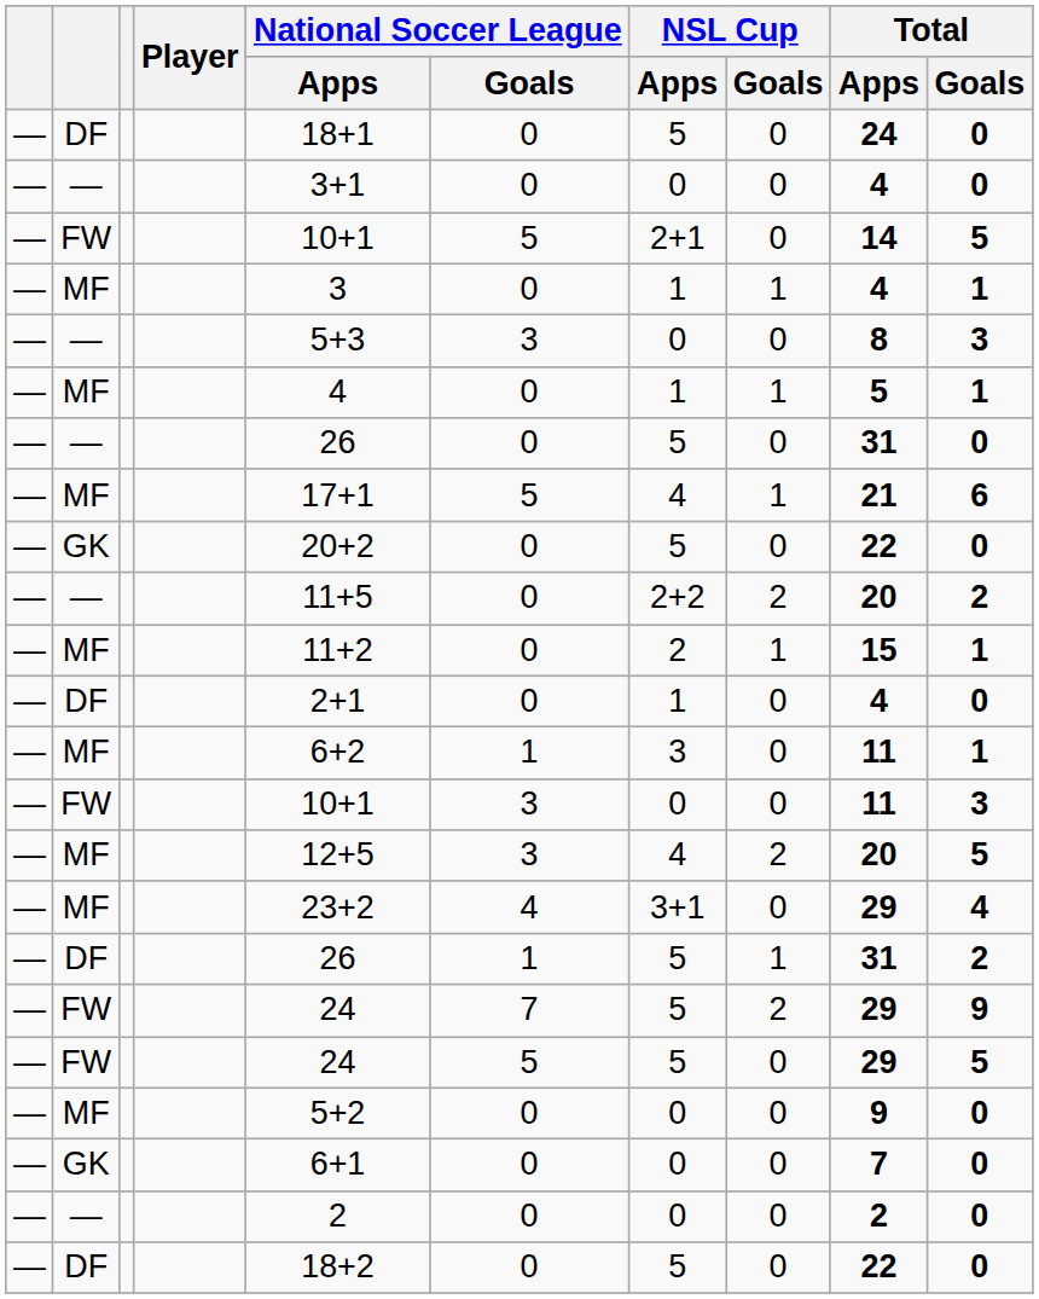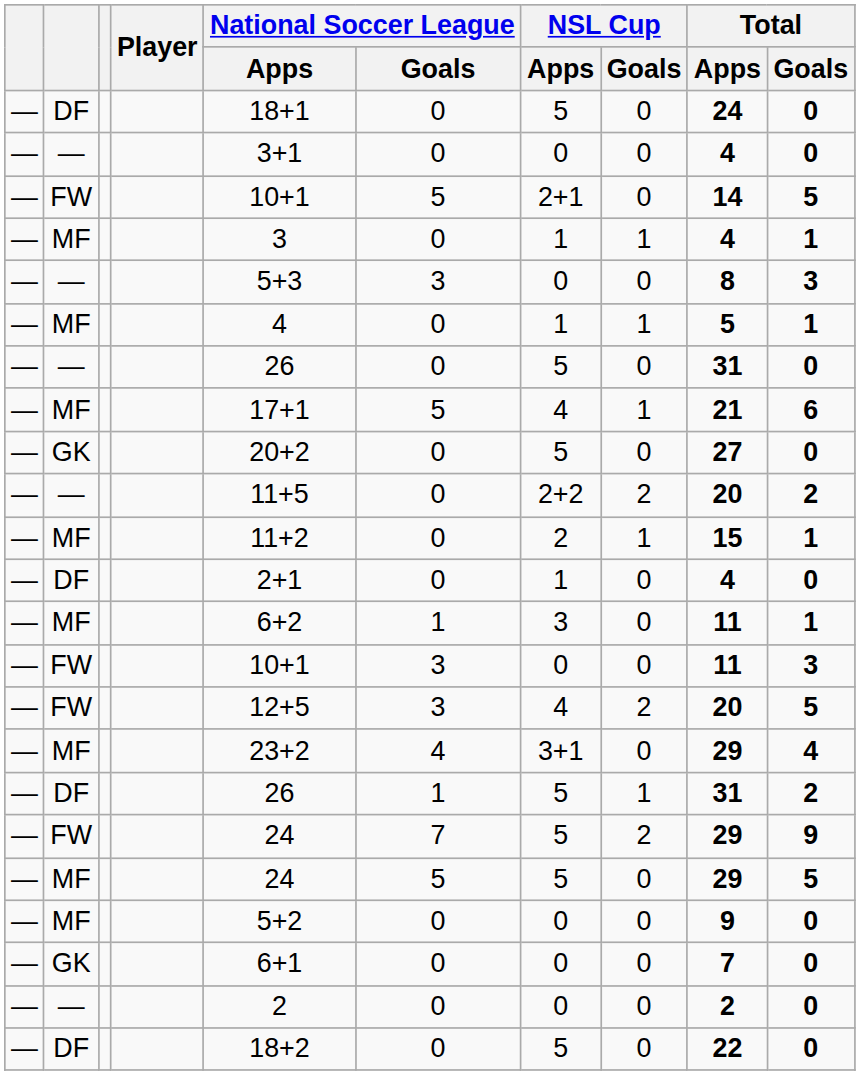row 11 | Total / Apps: 22 -> 27
row 17 | column 2: MF -> FW
row 21 | column 2: FW -> MF
